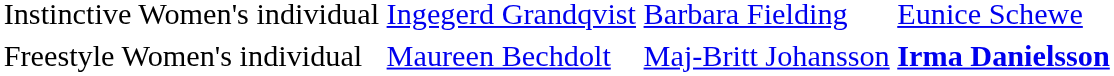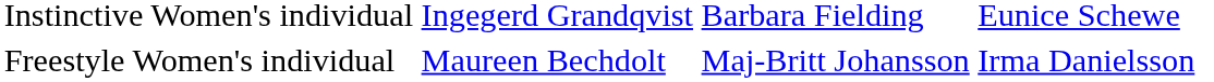Freestyle Women's individual | column 4: bold -> normal
